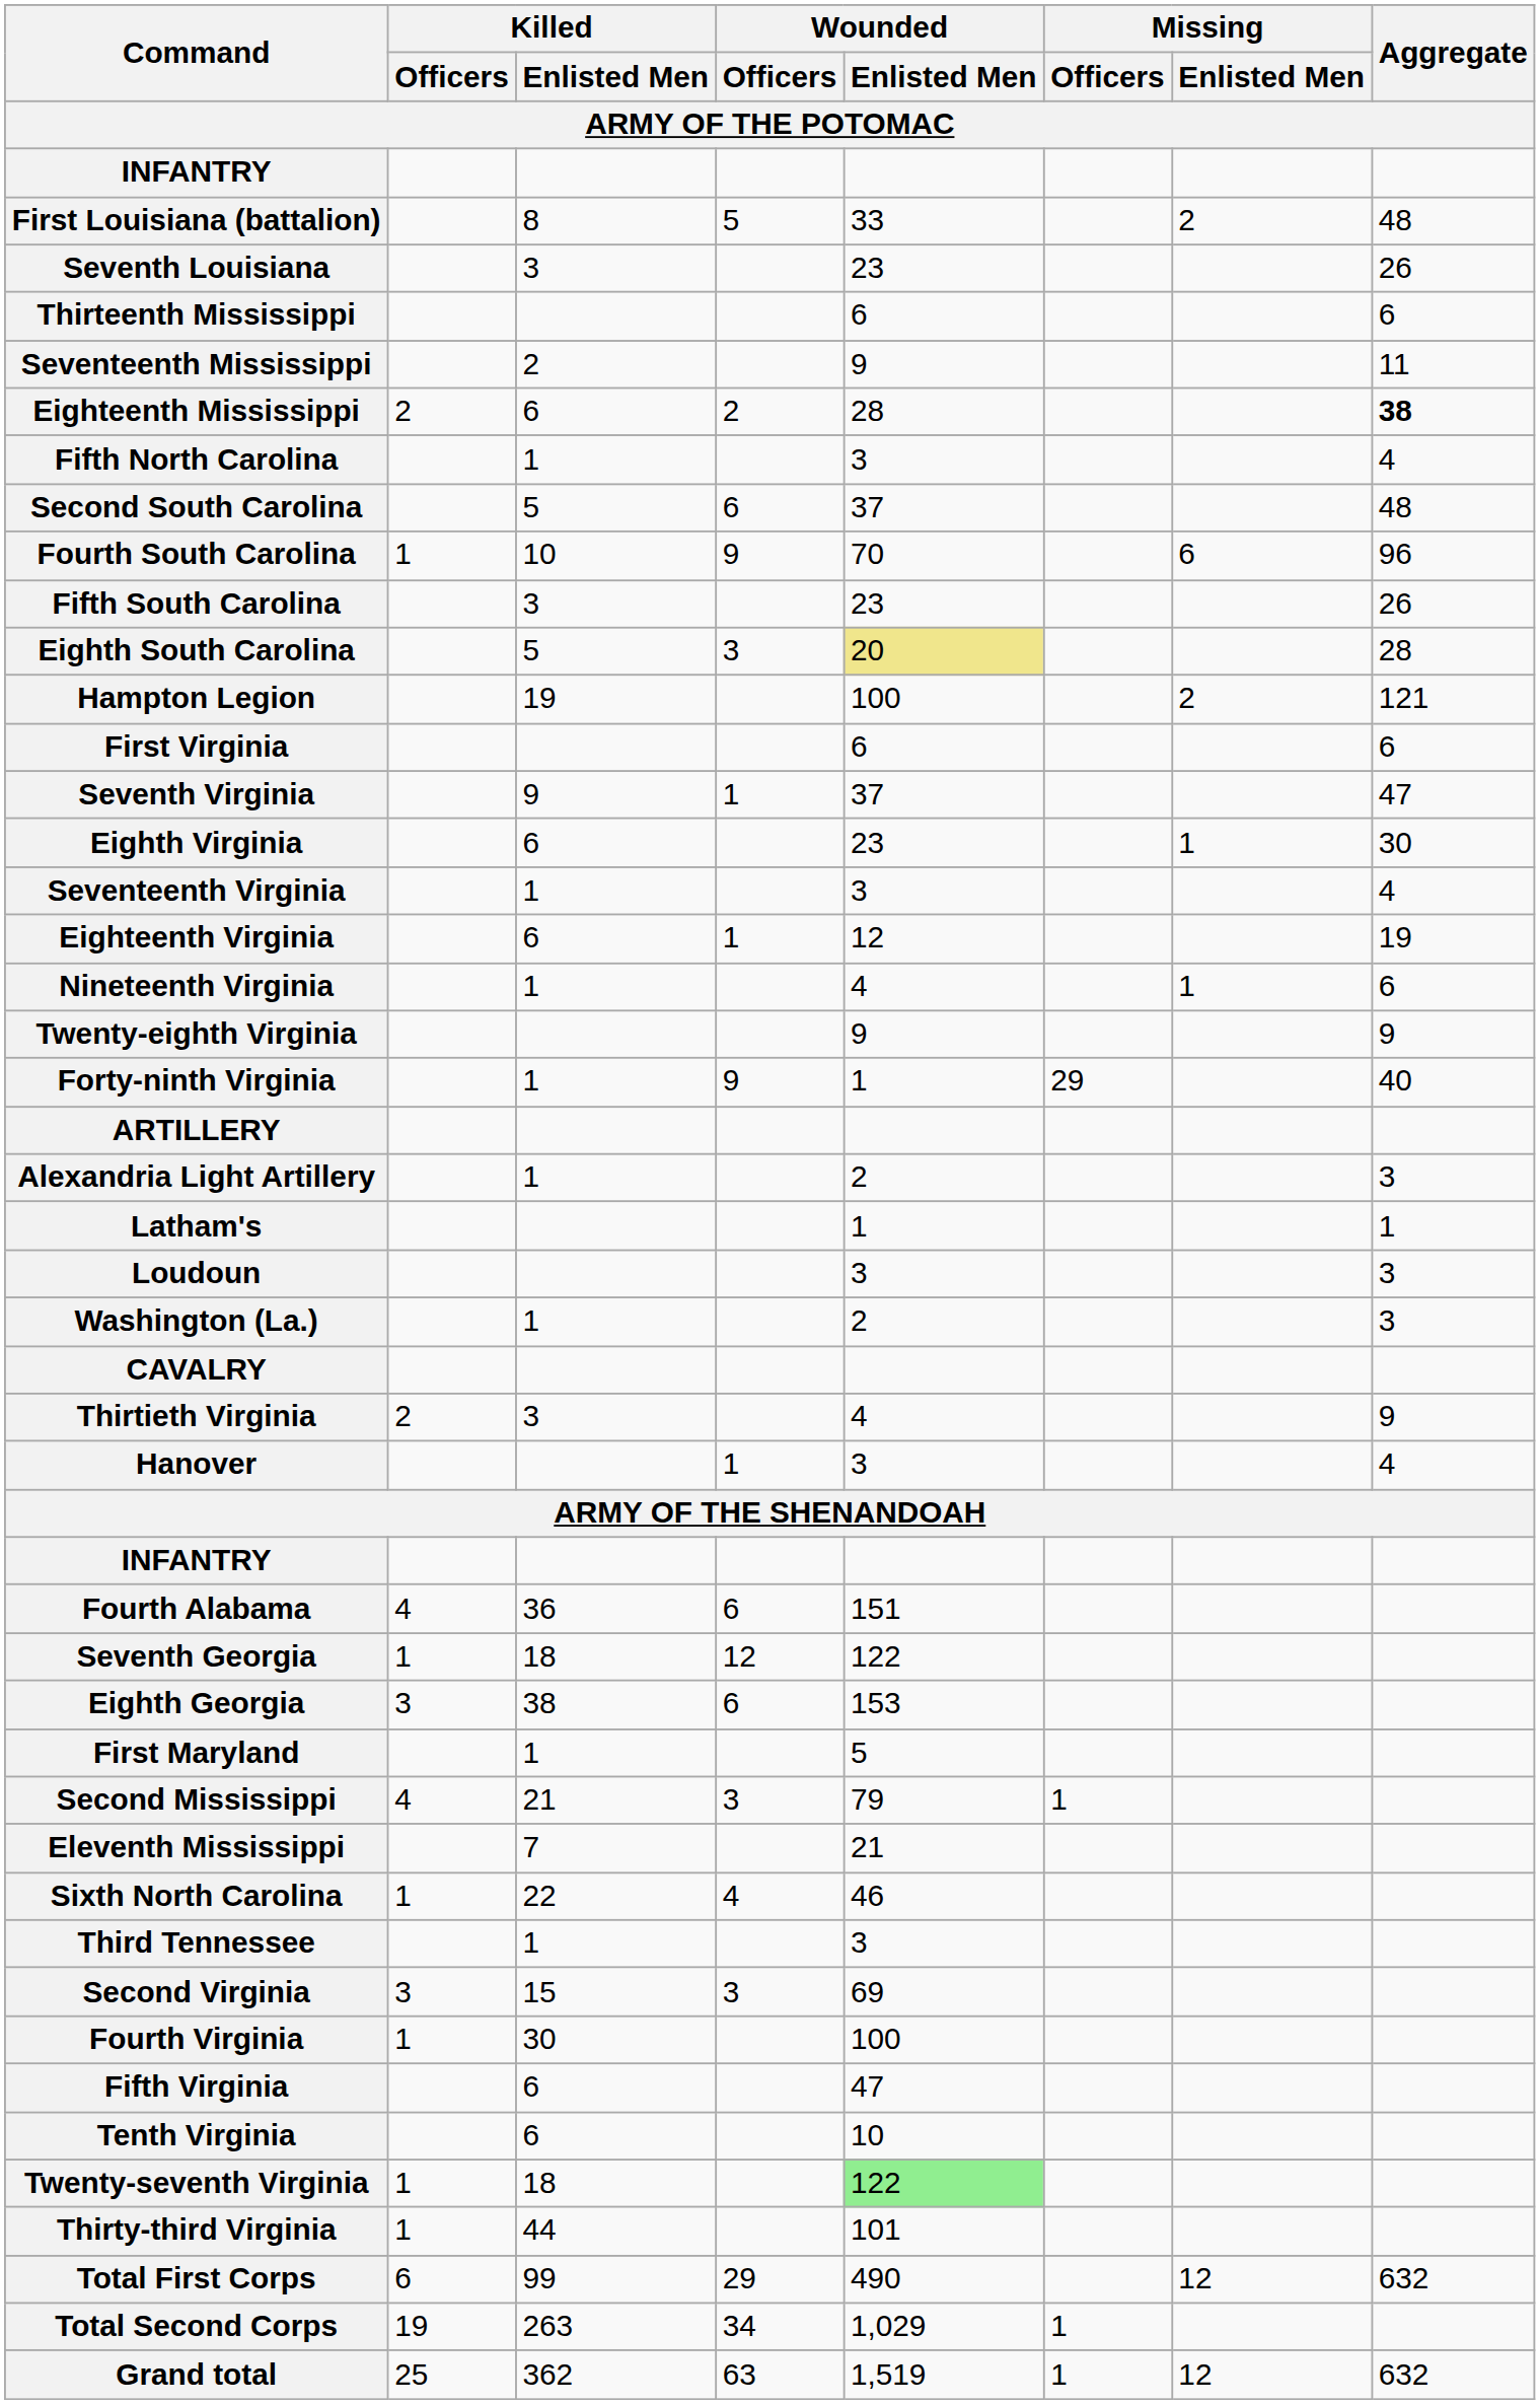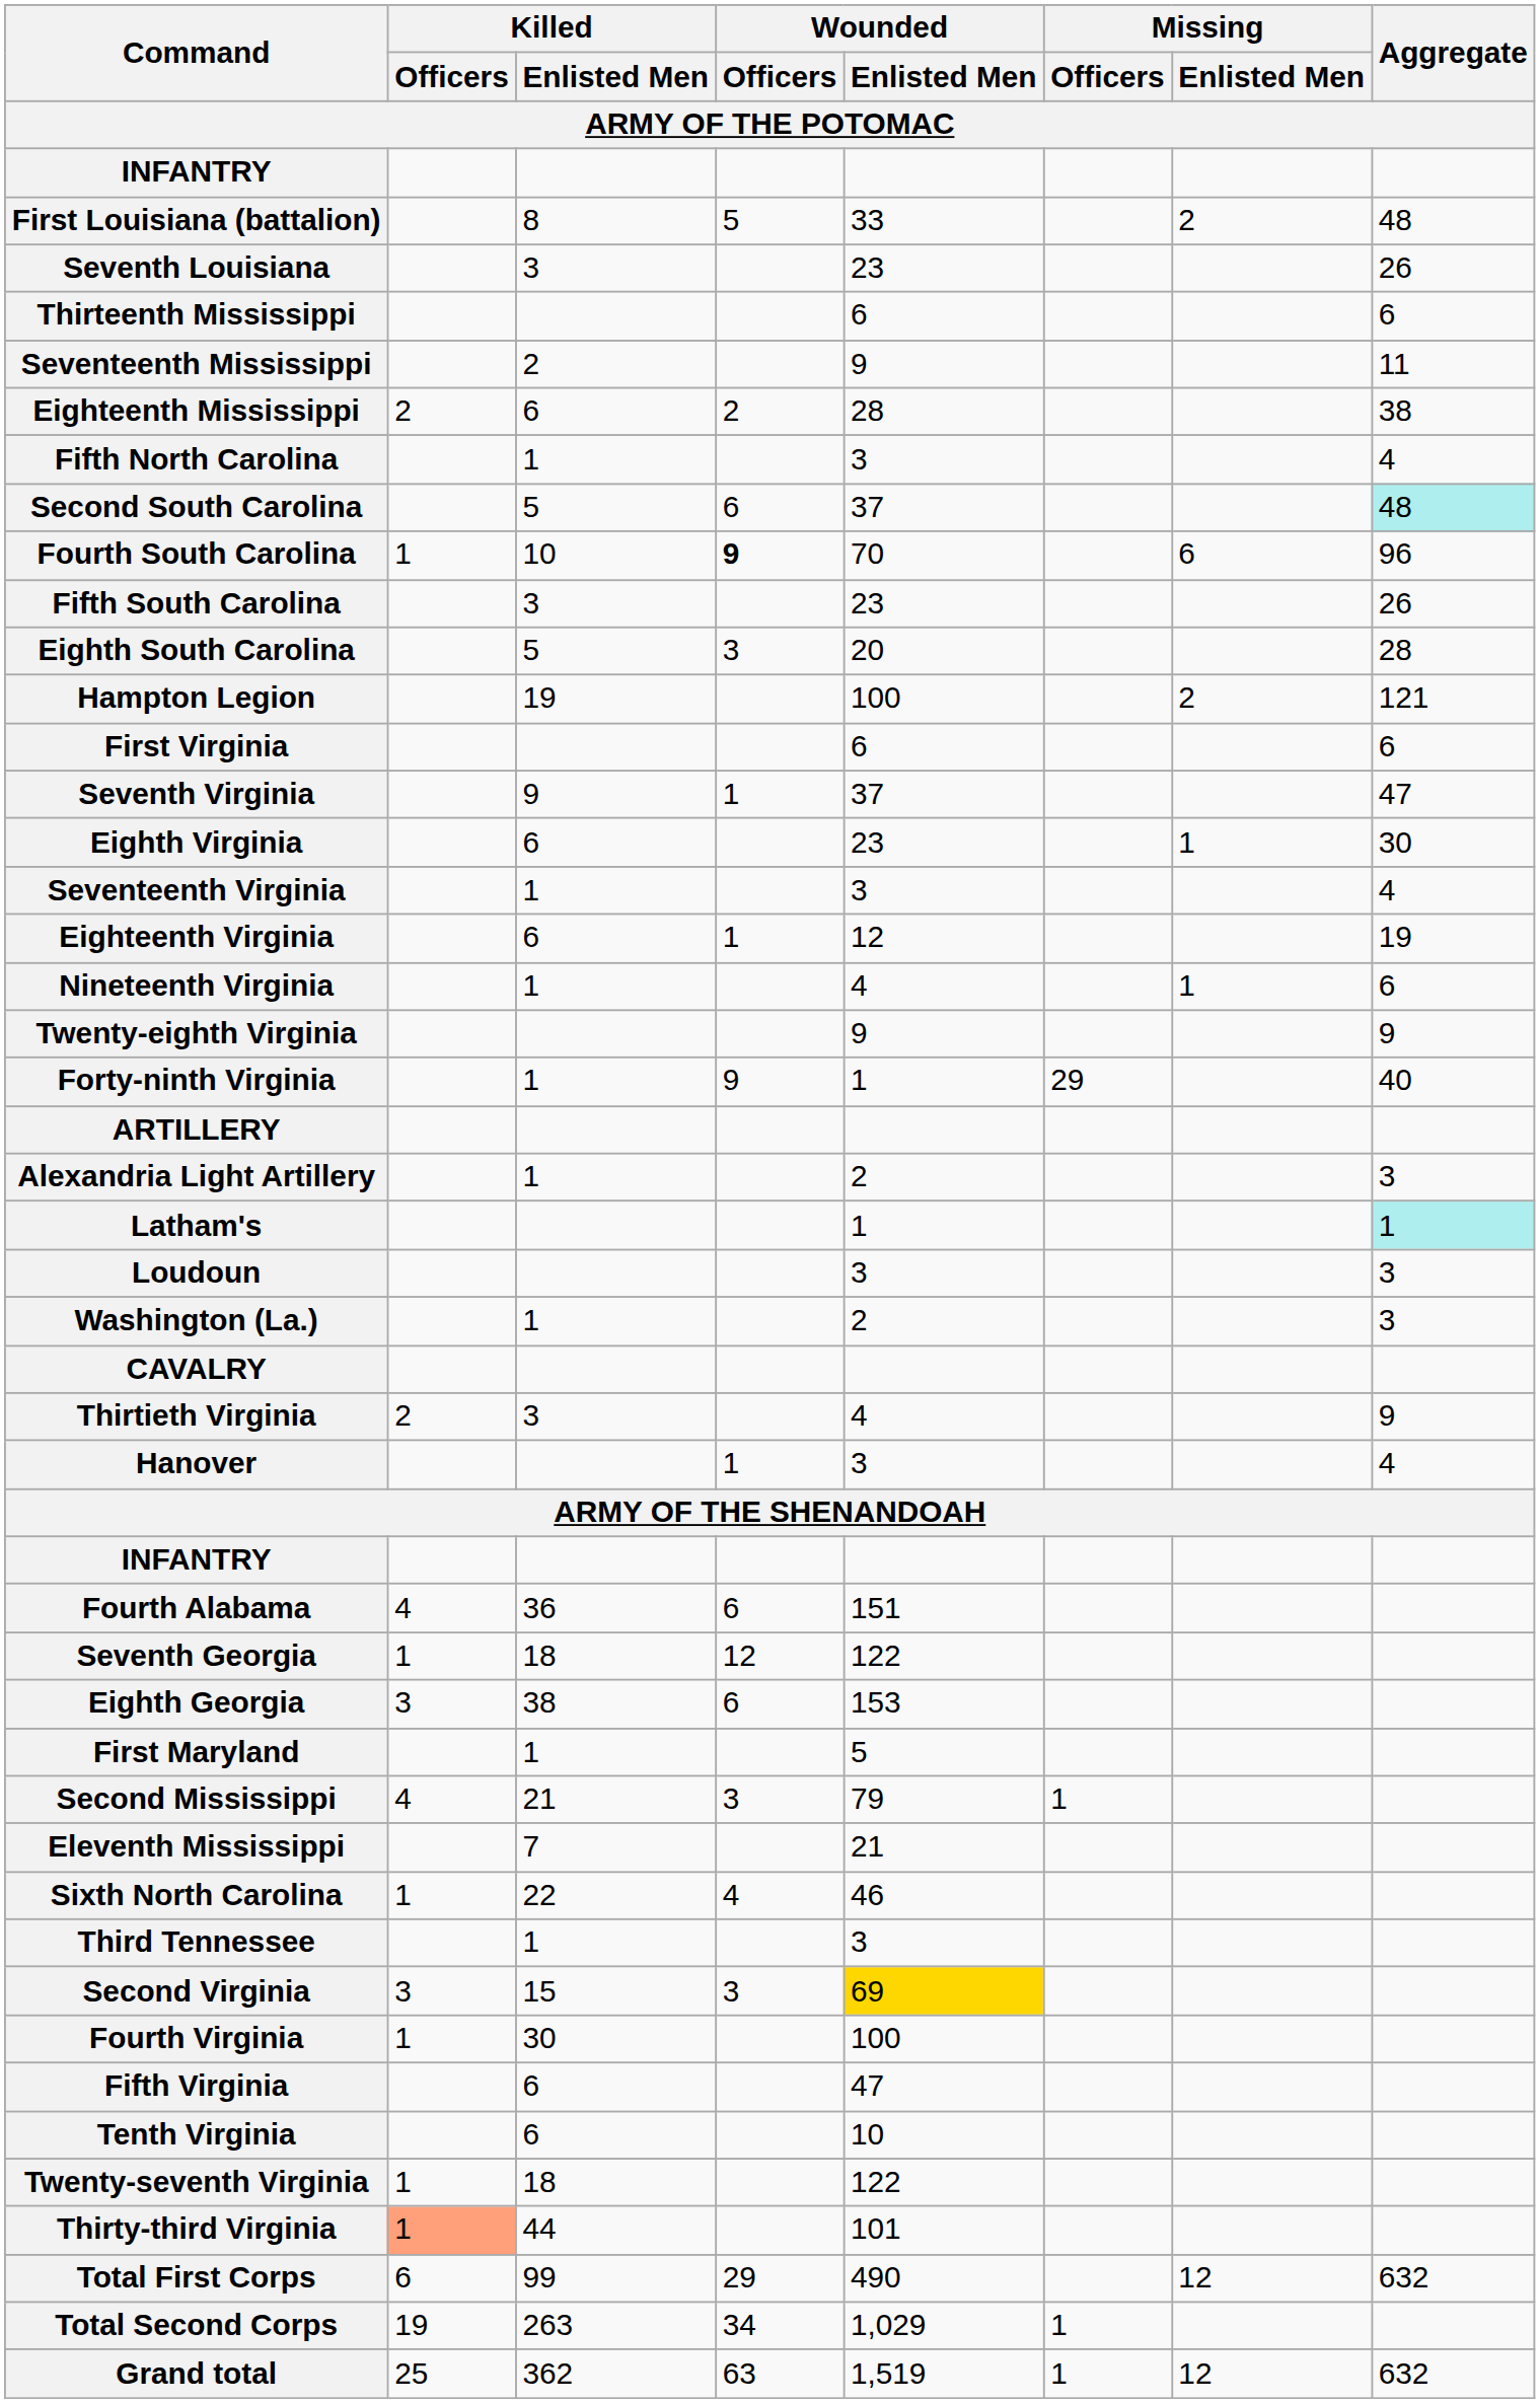Eighteenth Mississippi | Aggregate: bold -> normal
Second South Carolina | Aggregate: no background -> paleturquoise background
Fourth South Carolina | Wounded / Officers: normal -> bold
Eighth South Carolina | Wounded / Enlisted Men: khaki background -> no background
Latham's | Aggregate: no background -> paleturquoise background
Second Virginia | Wounded / Enlisted Men: no background -> gold background
Twenty-seventh Virginia | Wounded / Enlisted Men: lightgreen background -> no background
Thirty-third Virginia | Killed / Officers: no background -> lightsalmon background
